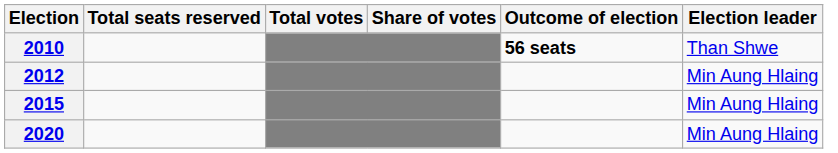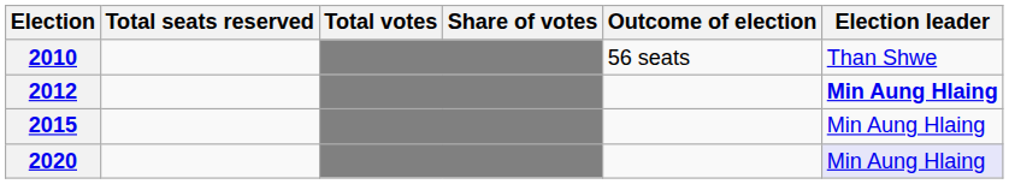2010 | Outcome of election: bold -> normal
2012 | Election leader: normal -> bold
2020 | Election leader: no background -> lavender background
